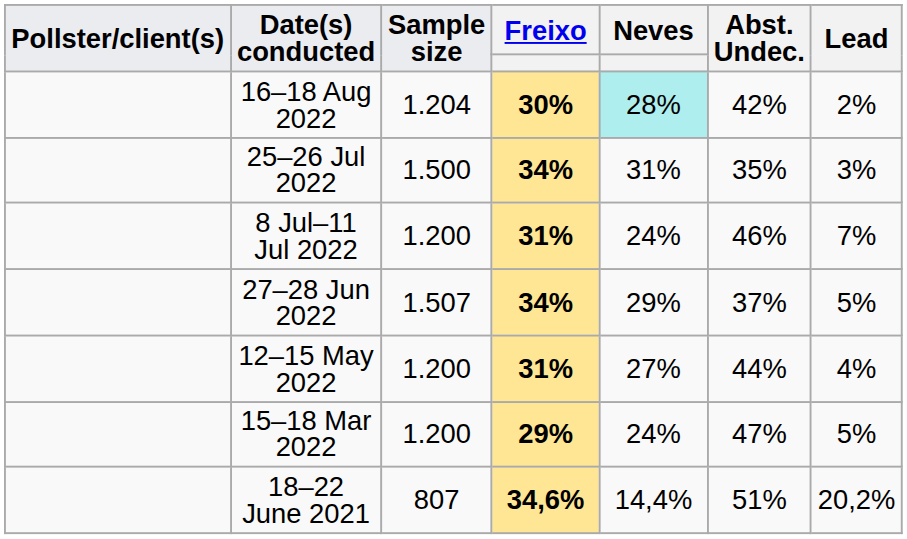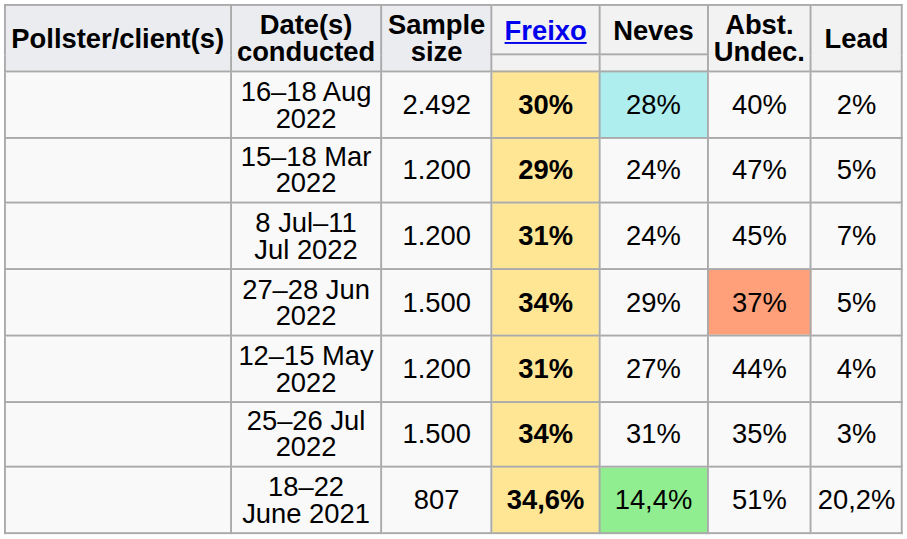16–18 Aug 2022 | Sample size: 1.204 -> 2.492
16–18 Aug 2022 | Abst. Undec.: 42% -> 40%
rows swapped: 25–26 Jul 2022 <-> 15–18 Mar 2022
8 Jul–11 Jul 2022 | Abst. Undec.: 46% -> 45%
27–28 Jun 2022 | Sample size: 1.507 -> 1.500
27–28 Jun 2022 | Abst. Undec.: no background -> lightsalmon background
18–22 June 2021 | Neves: no background -> lightgreen background
